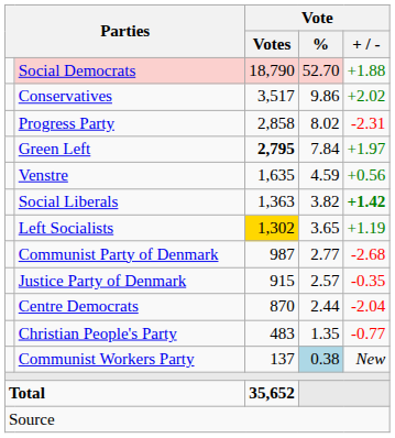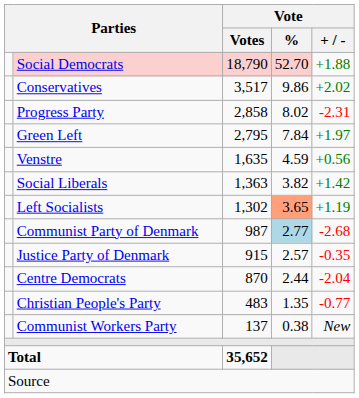Green Left | Vote / Votes: bold -> normal
Social Liberals | Vote / + / -: bold -> normal
Left Socialists | Vote / Votes: gold background -> no background
Left Socialists | Vote / %: no background -> lightsalmon background
Communist Party of Denmark | Vote / %: no background -> lightblue background
Communist Workers Party | Vote / %: lightblue background -> no background
